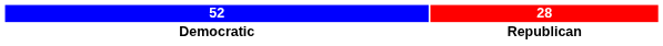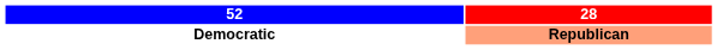Democratic | 28: no background -> lightsalmon background
